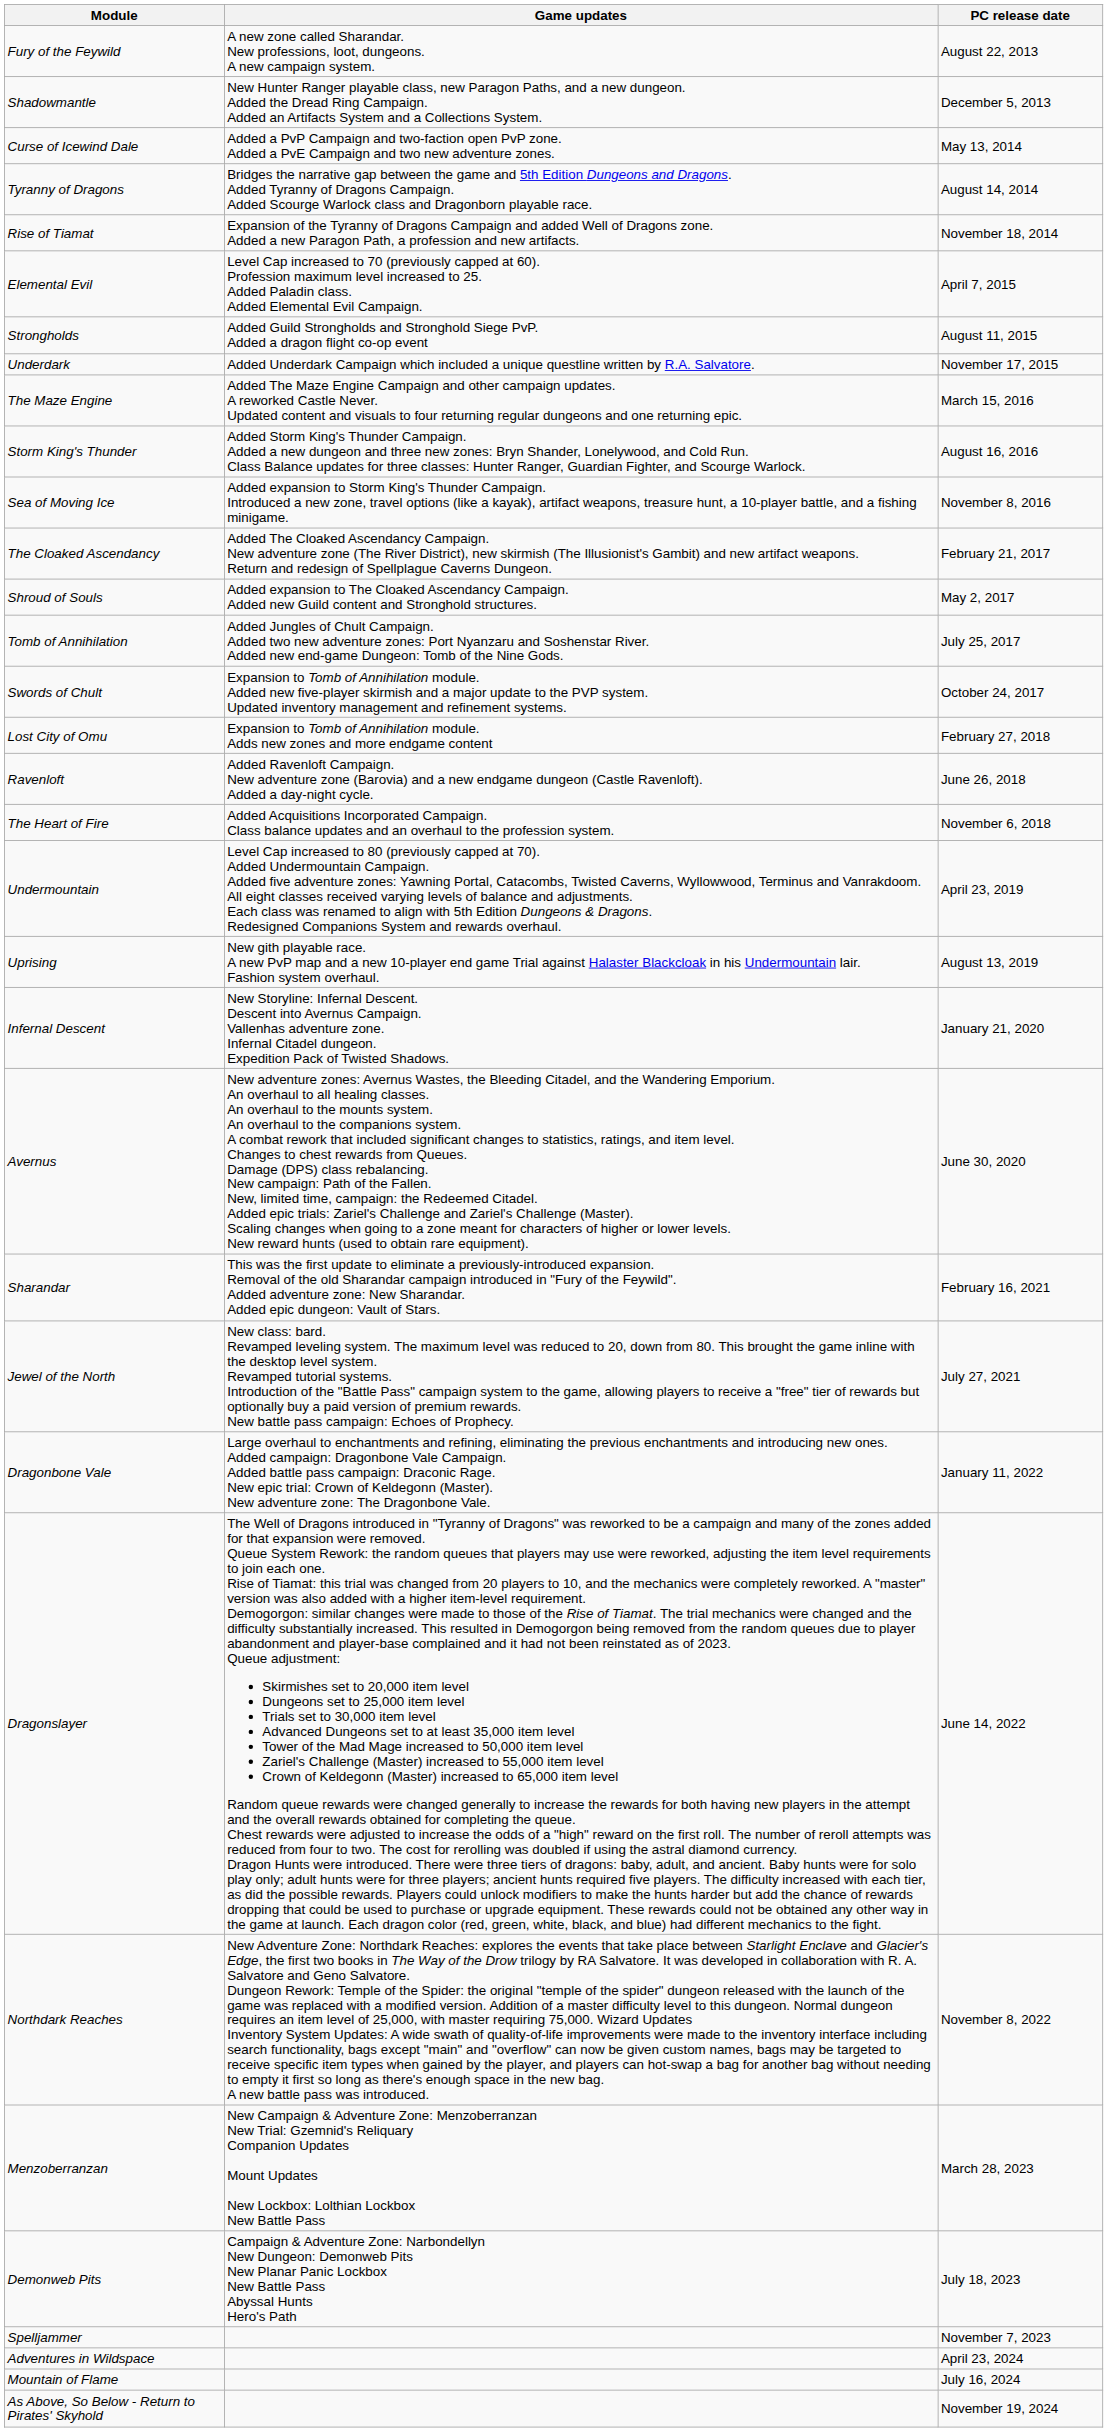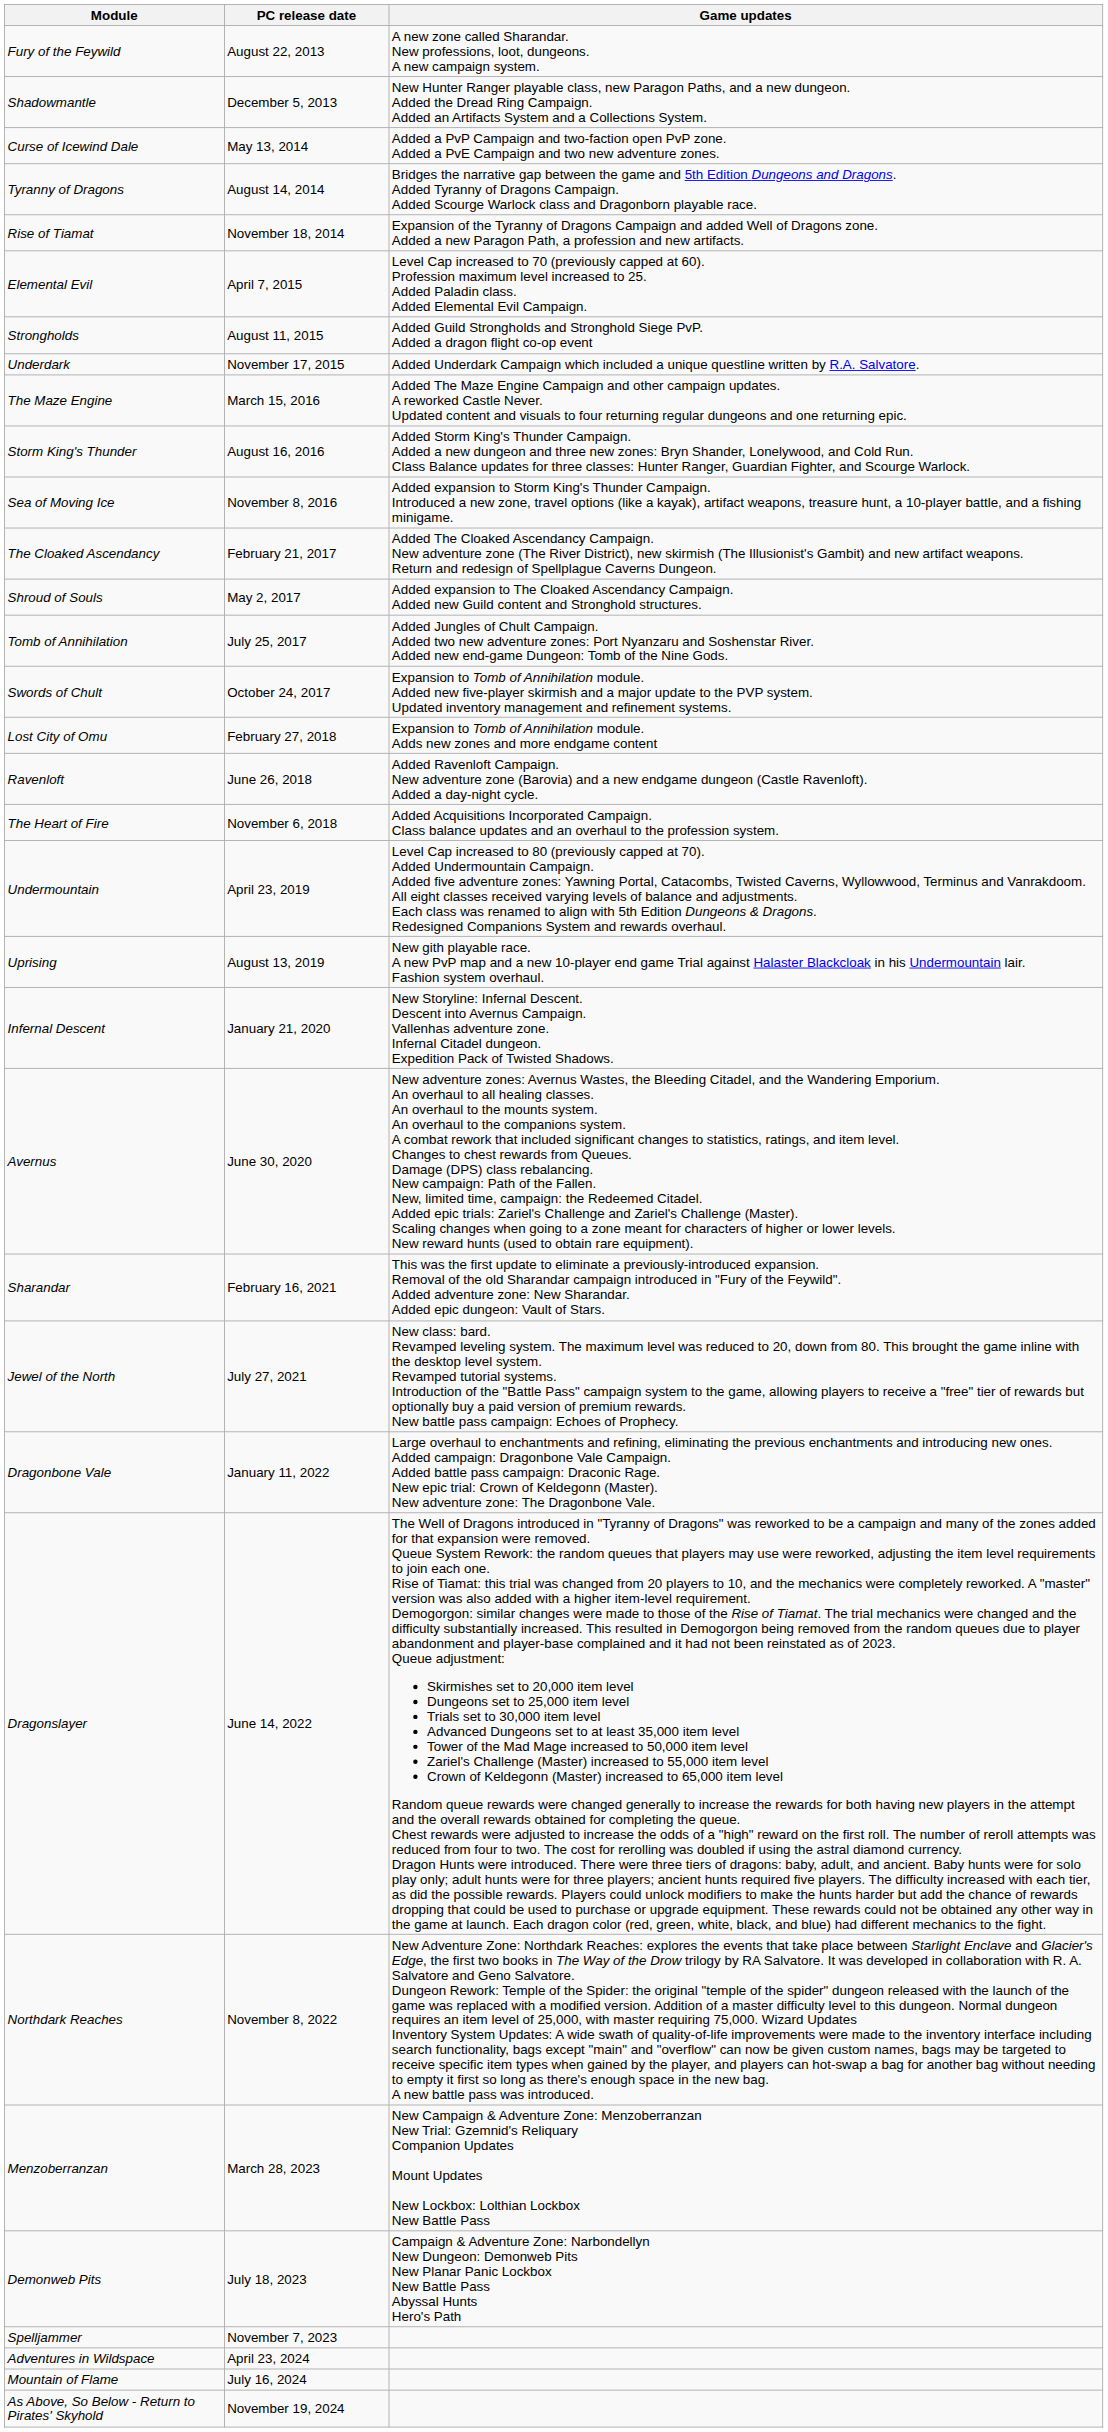columns swapped: PC release date <-> Game updates
